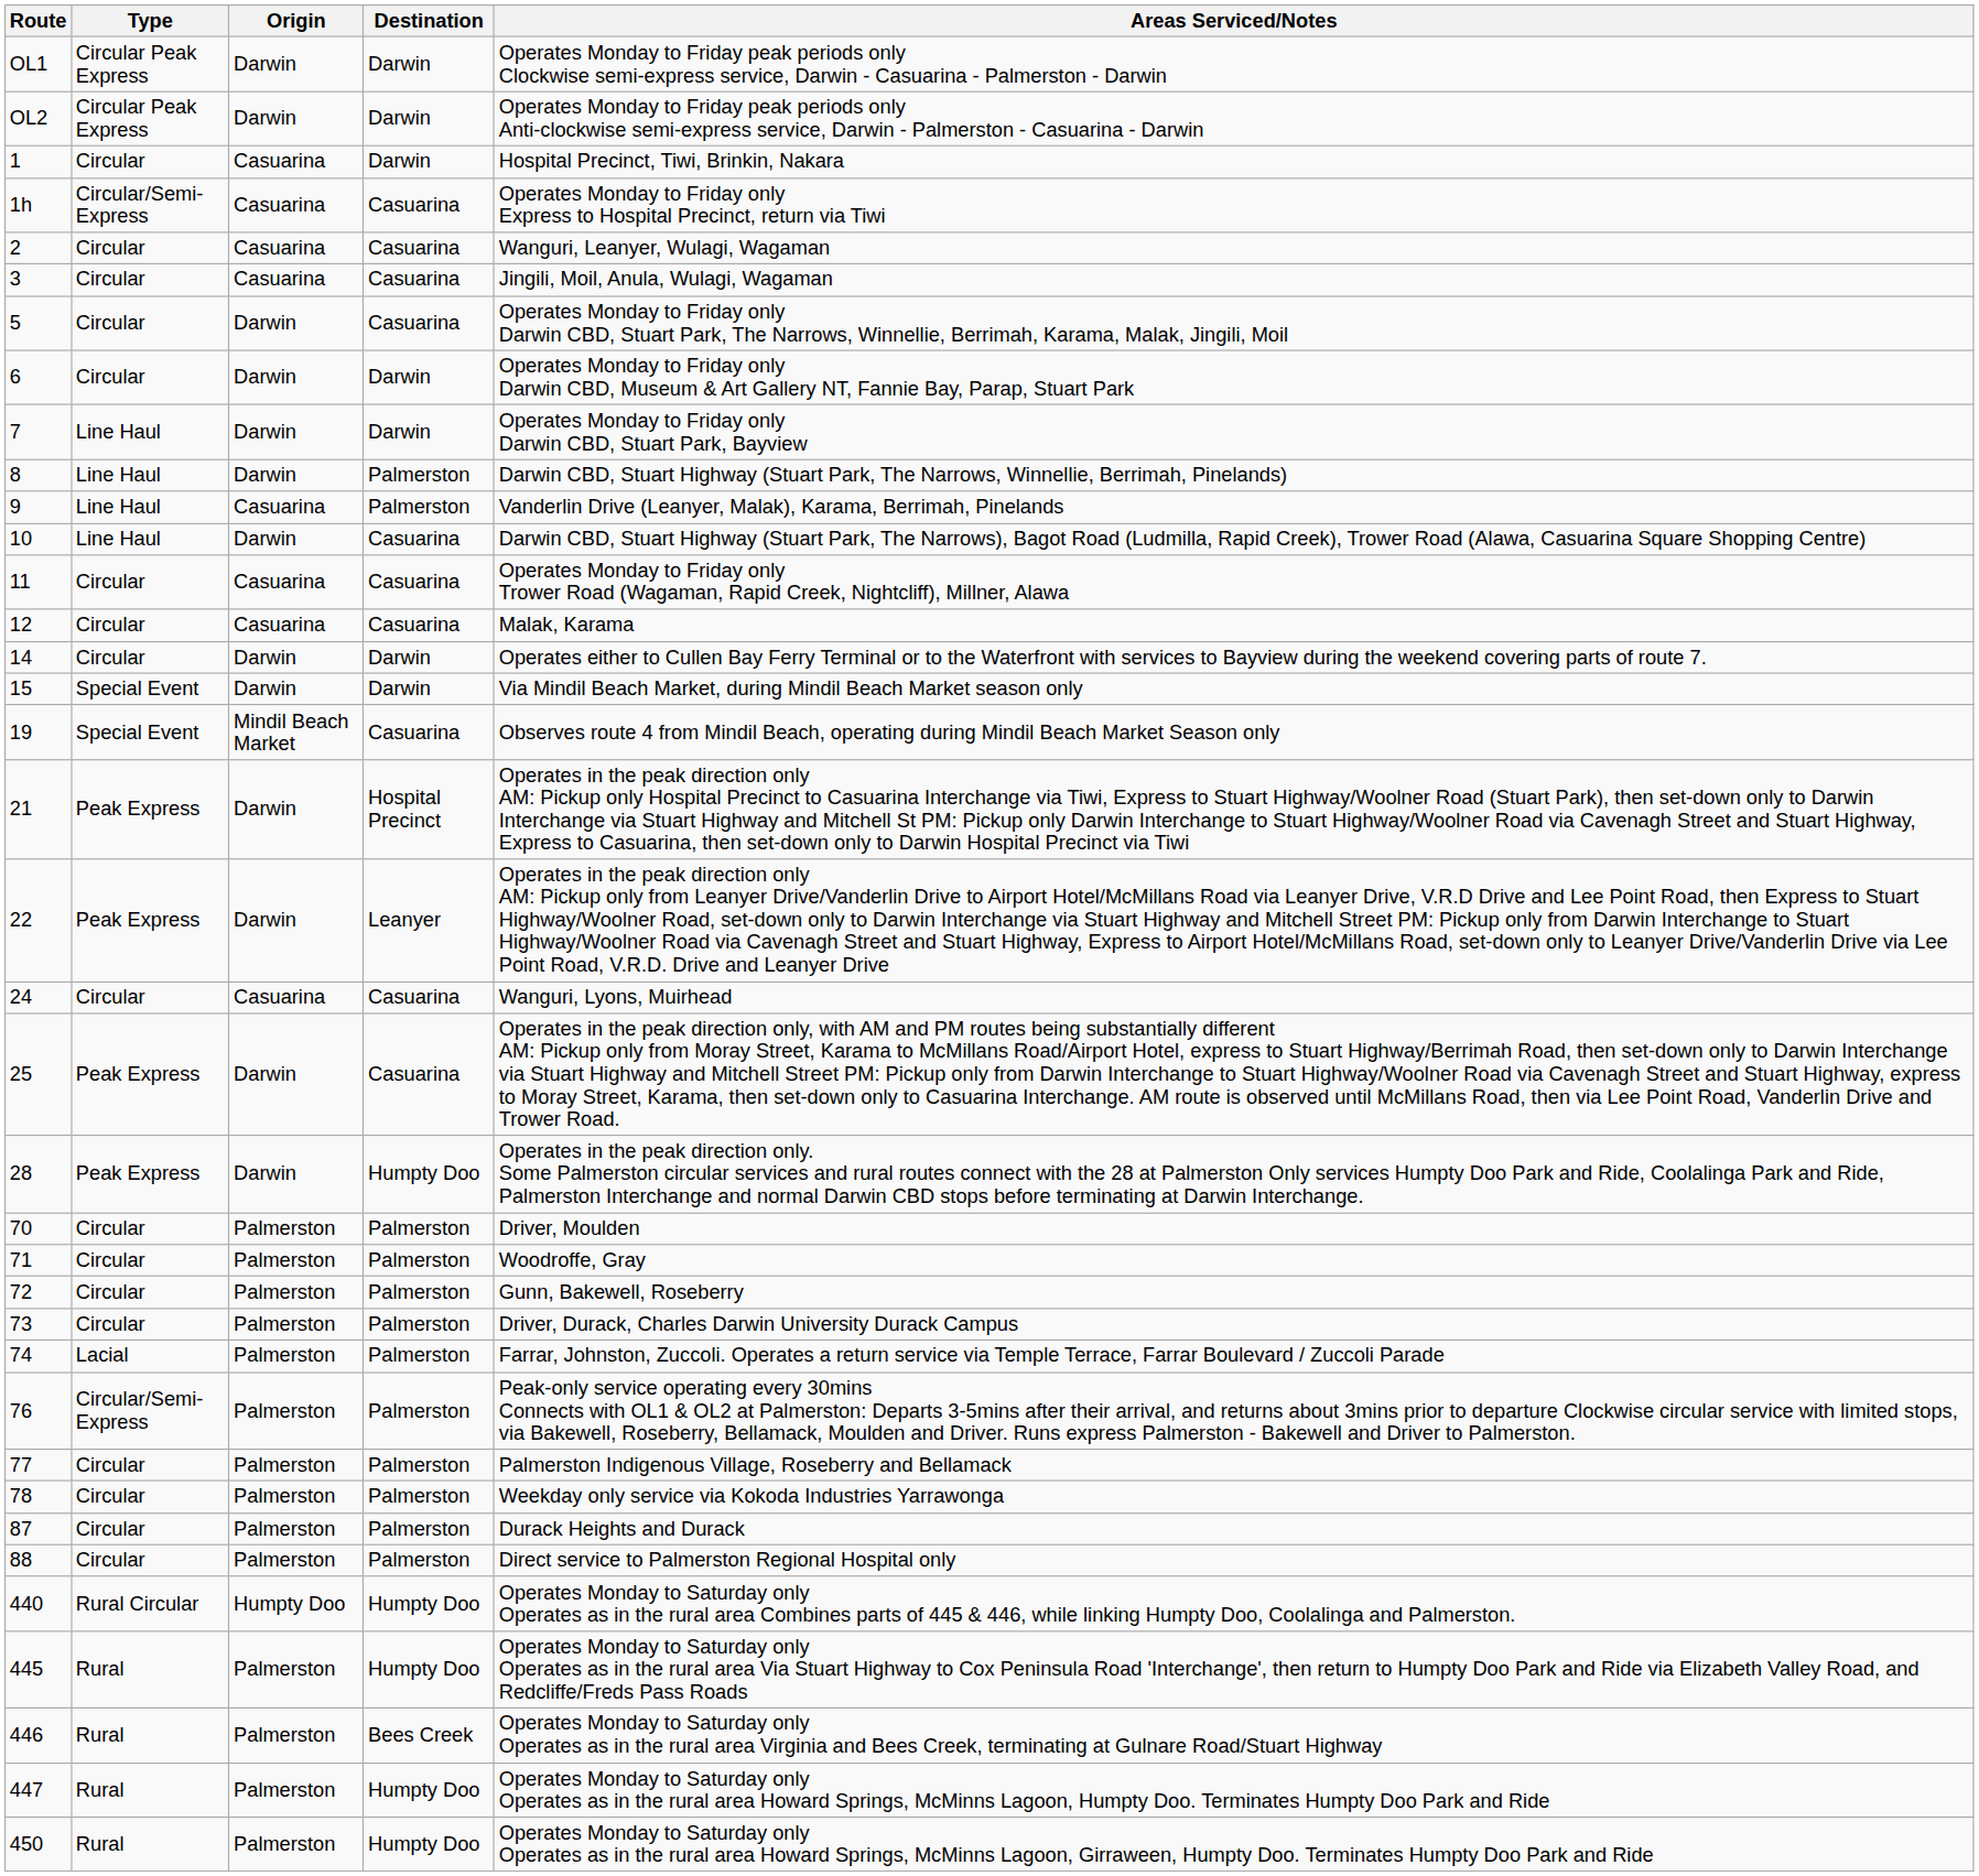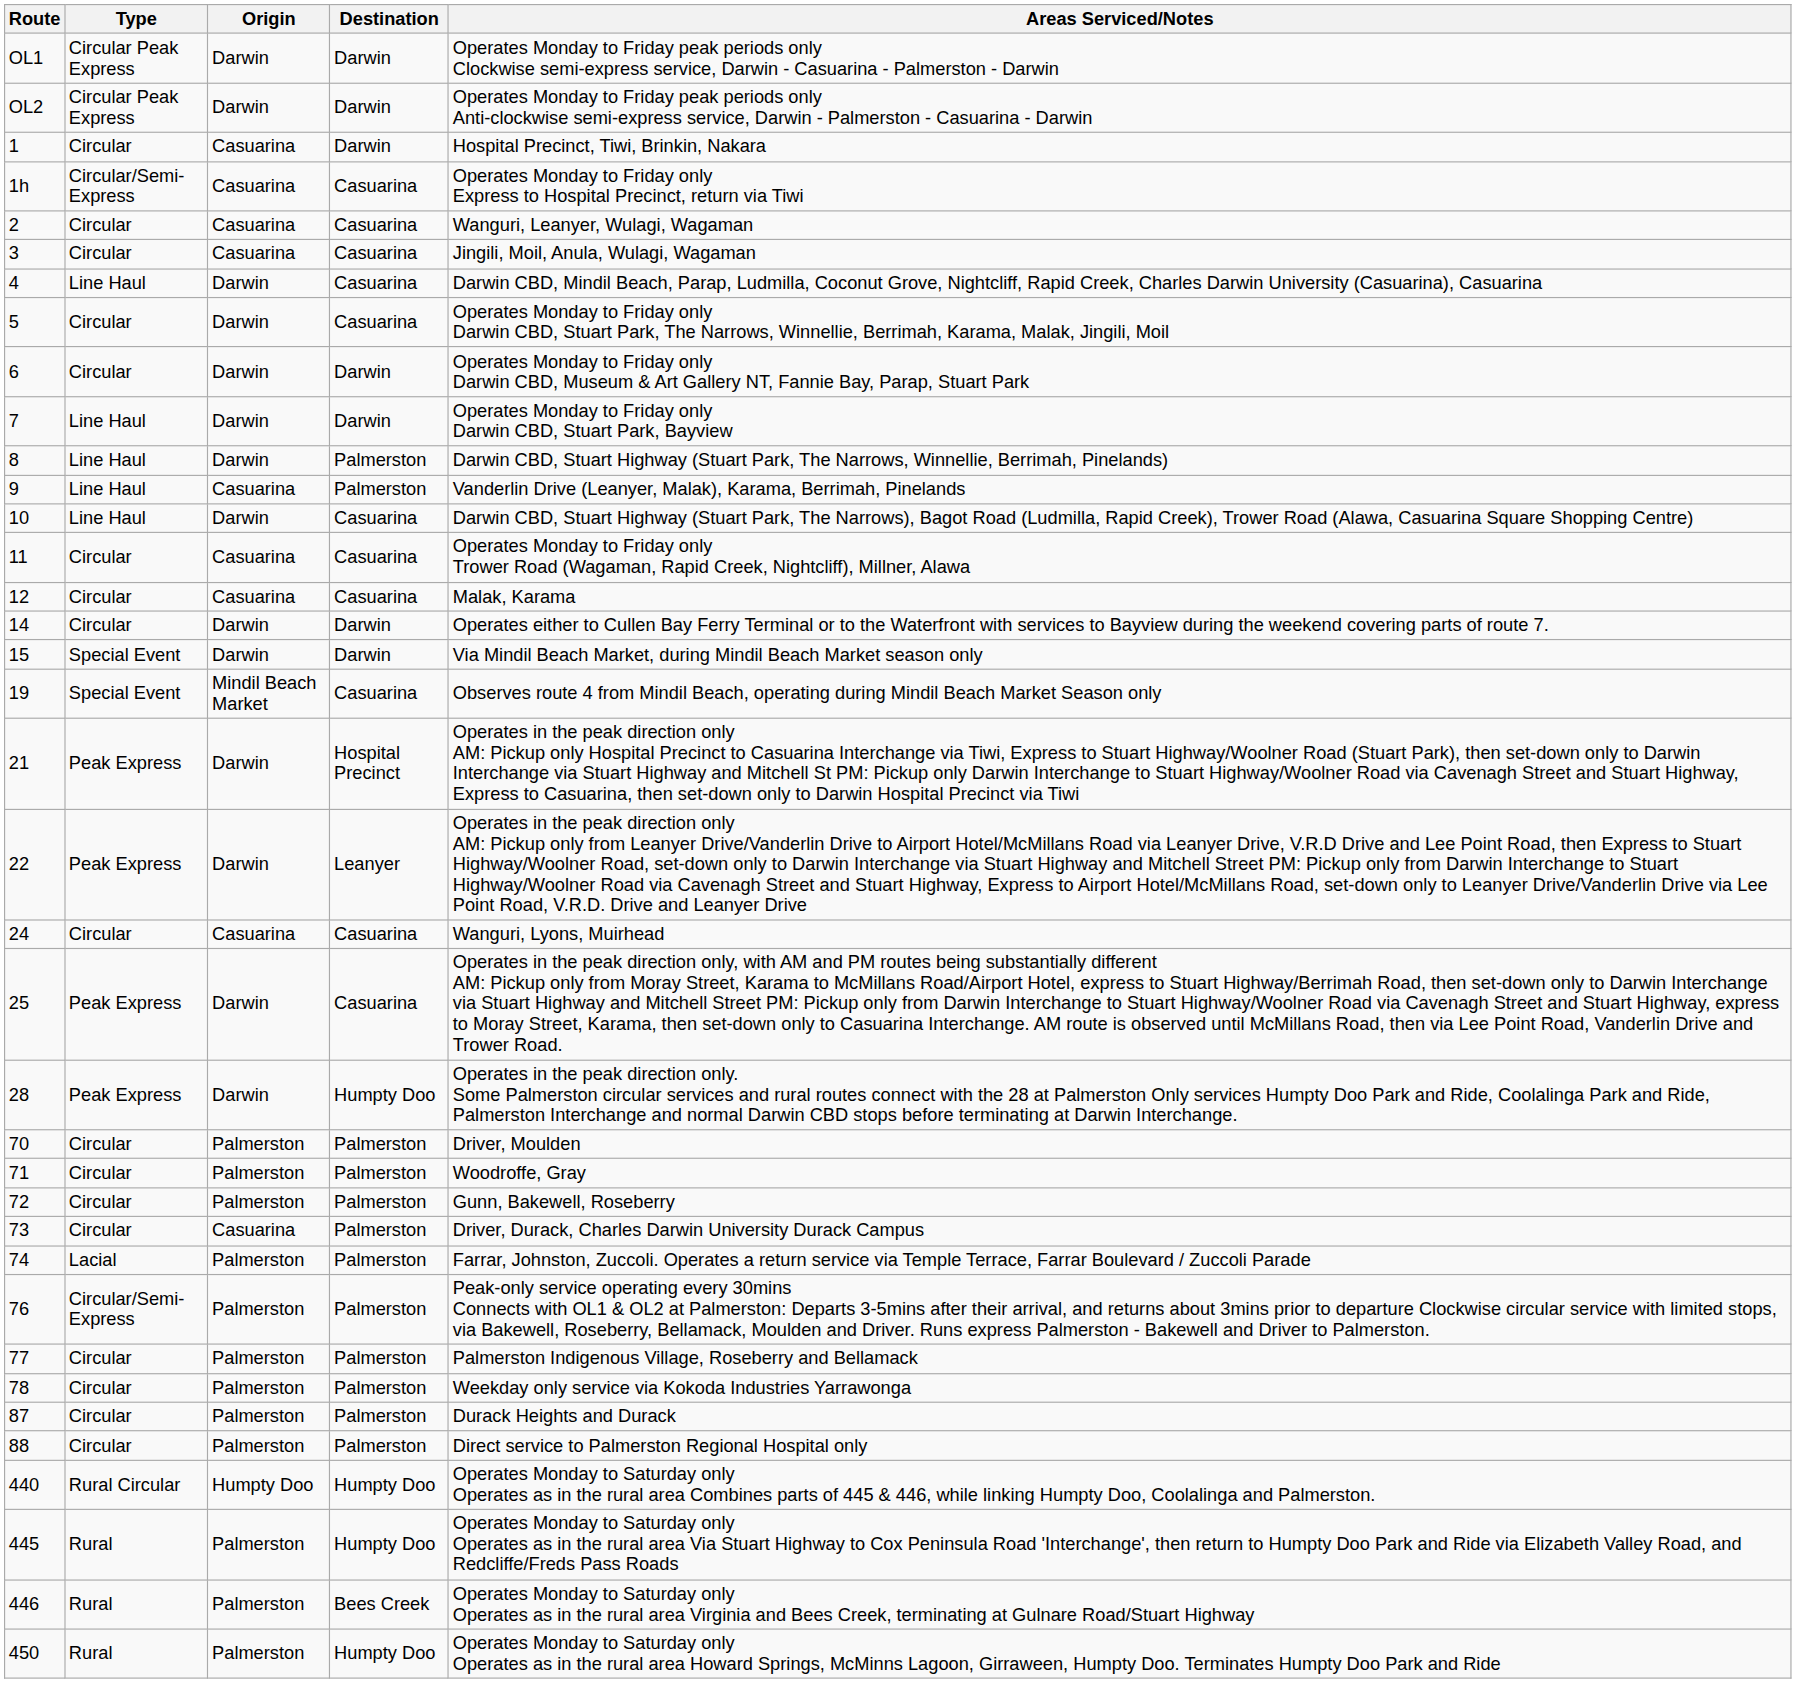+ row: 4 | Line Haul | Darwin | Casuarina | Darwin CBD, Mindil Beach, Parap, Ludmilla, Coconut Grove, Nightcliff, Rapid Creek, Charles Darwin University (Casuarina), Casuarina
73 | Origin: Palmerston -> Casuarina
- row: 447 | Rural | Palmerston | Humpty Doo | Operates Monday to Saturday only Operates as in the rural area Howard Springs, McMinns Lagoon, Humpty Doo. Terminates Humpty Doo Park and Ride
